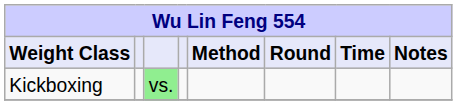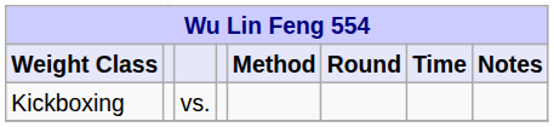Kickboxing | column 3: lightgreen background -> no background
